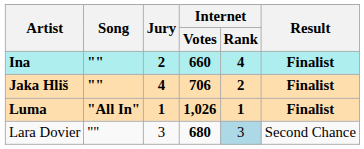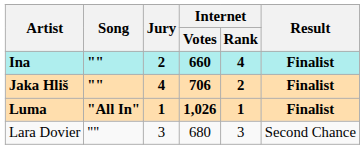Lara Dovier | Internet / Votes: bold -> normal
Lara Dovier | Internet / Rank: lightblue background -> no background
